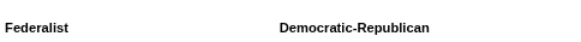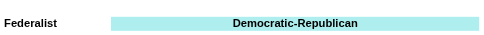Federalist | 46: no background -> paleturquoise background
